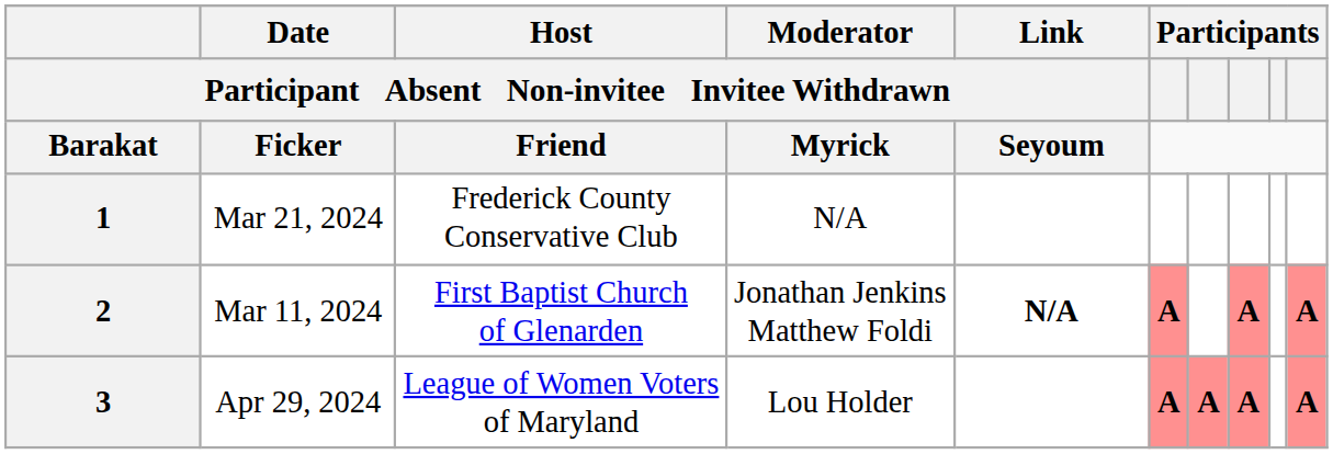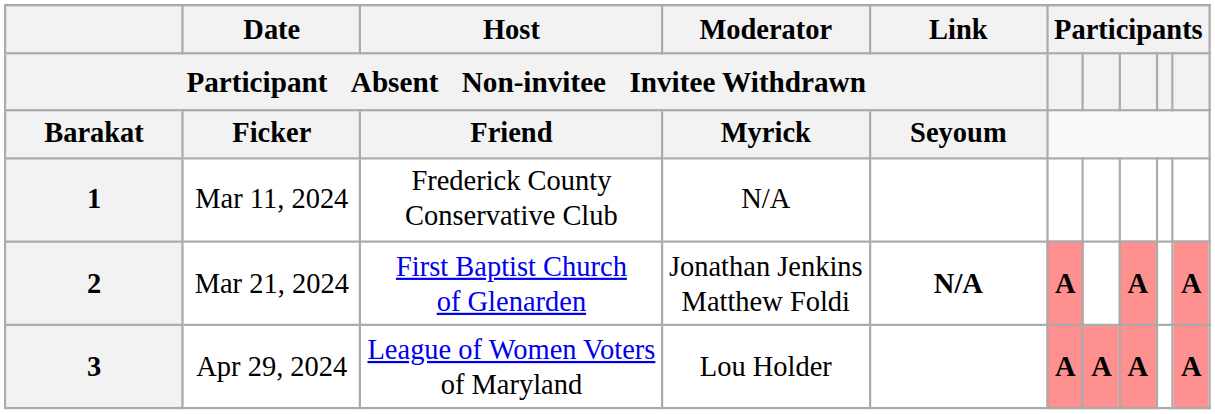1 | Date / Participant Absent Non-invitee Invitee Withdrawn: Mar 21, 2024 -> Mar 11, 2024
2 | Date / Participant Absent Non-invitee Invitee Withdrawn: Mar 11, 2024 -> Mar 21, 2024
